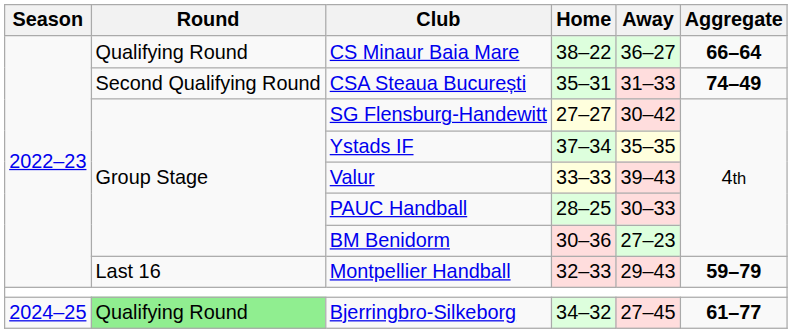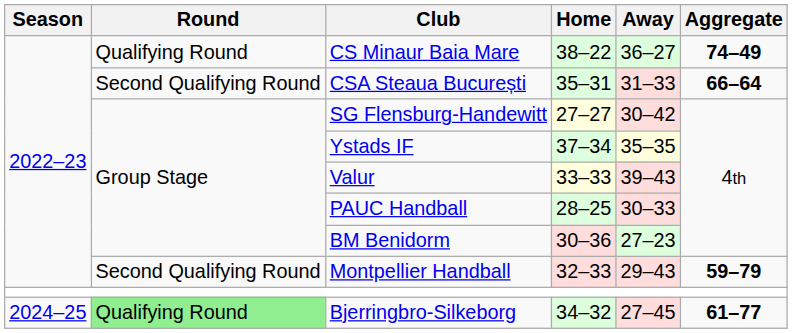CS Minaur Baia Mare | Aggregate: 66–64 -> 74–49
CSA Steaua București | Aggregate: 74–49 -> 66–64
Montpellier Handball | Round: Last 16 -> Second Qualifying Round
